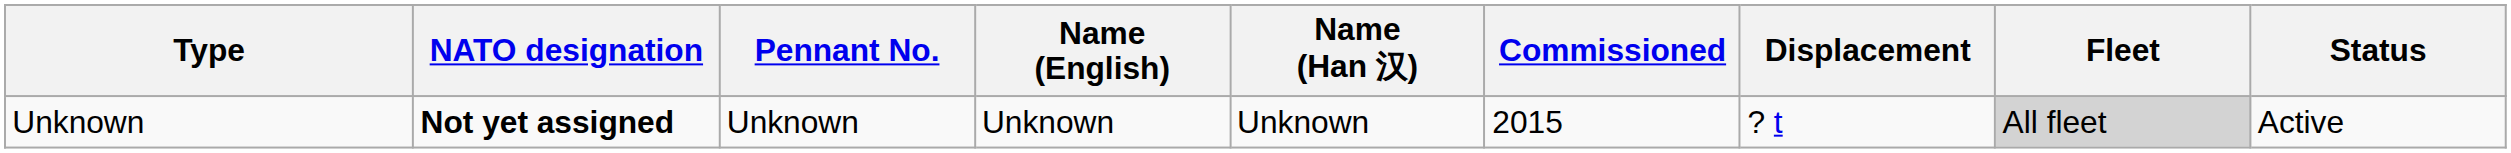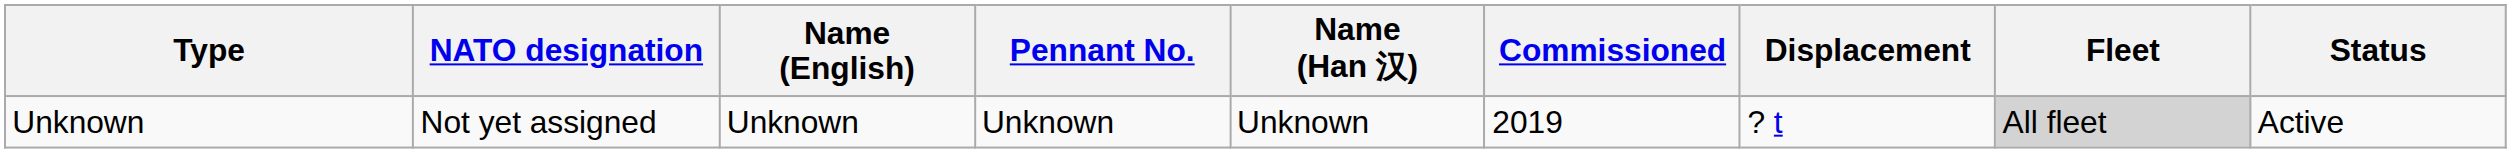columns swapped: Pennant No. <-> Name (English)
row 2 | NATO designation: bold -> normal
row 2 | Commissioned: 2015 -> 2019
